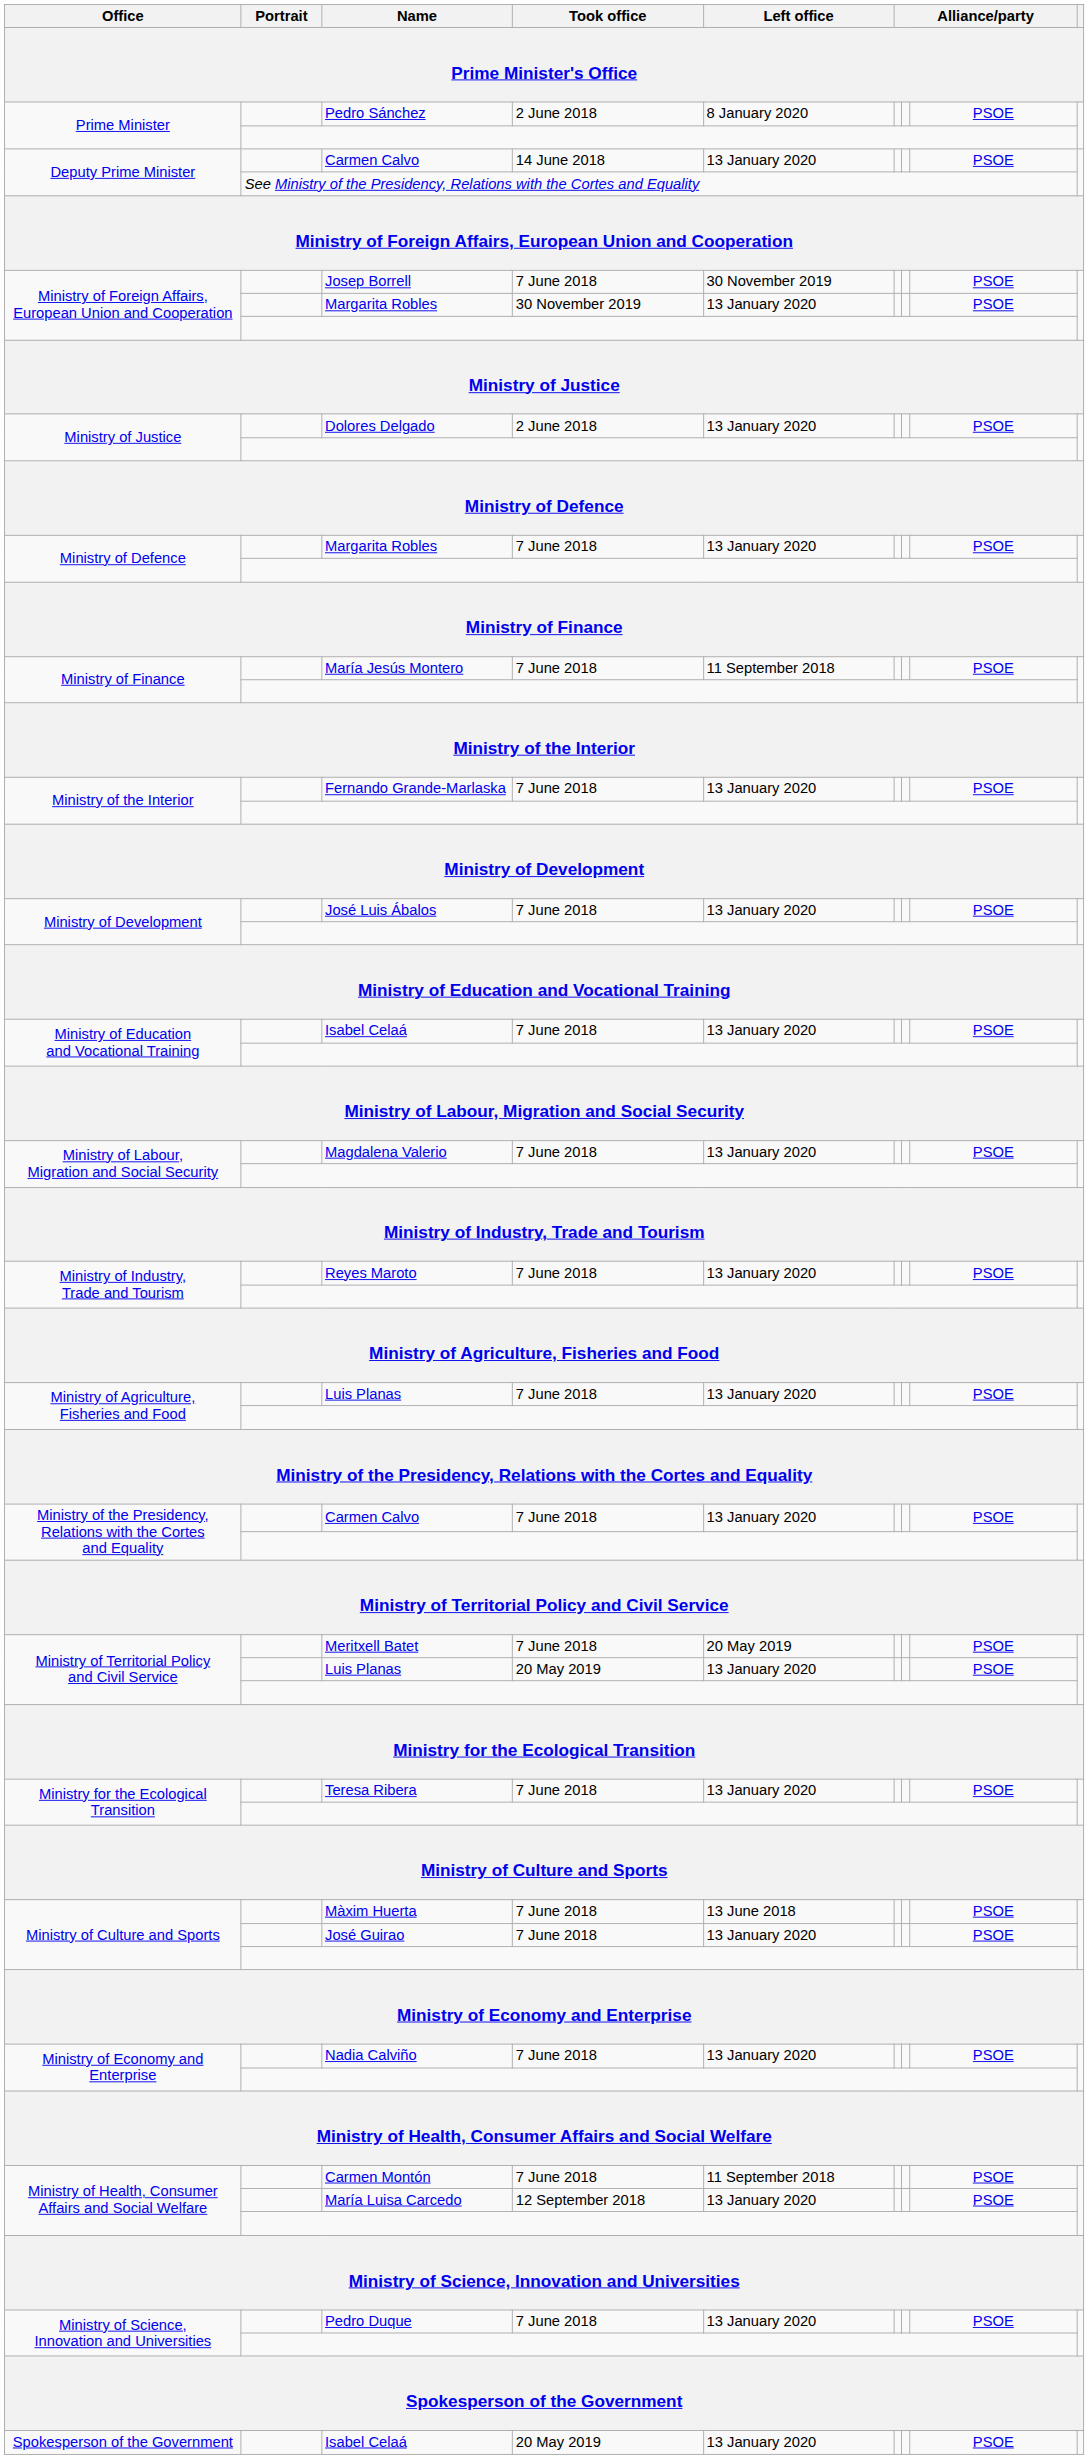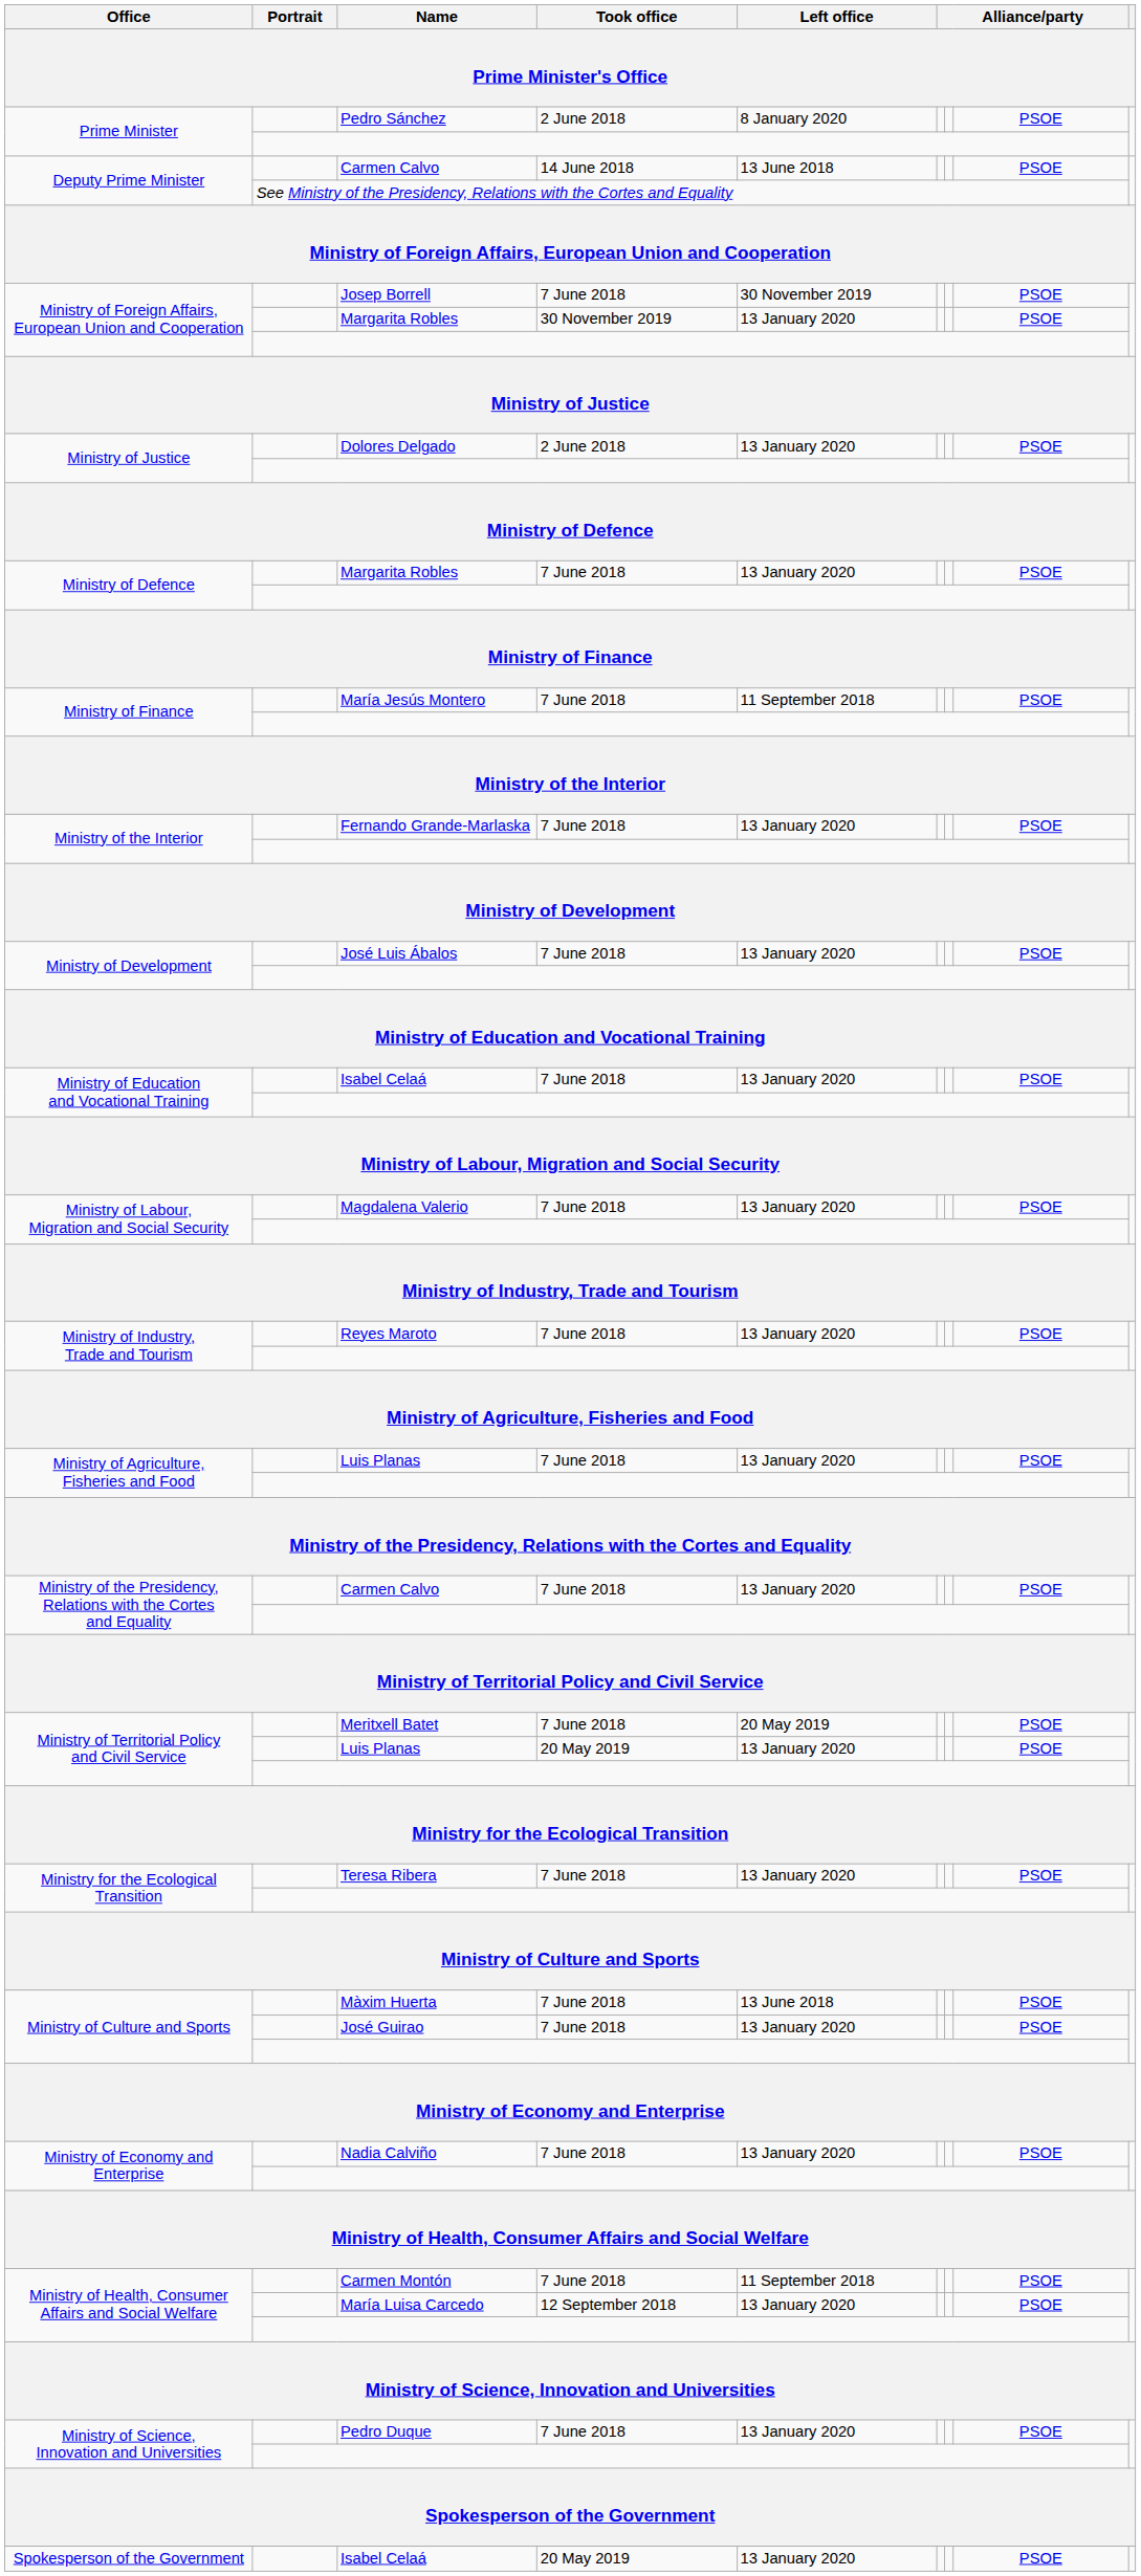Deputy Prime Minister / Carmen Calvo | Left office: 13 January 2020 -> 13 June 2018
